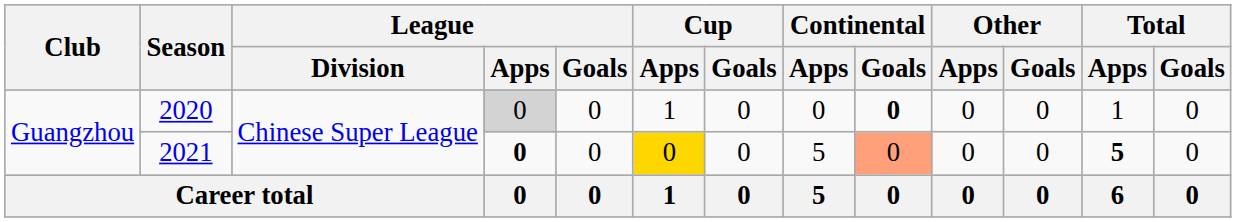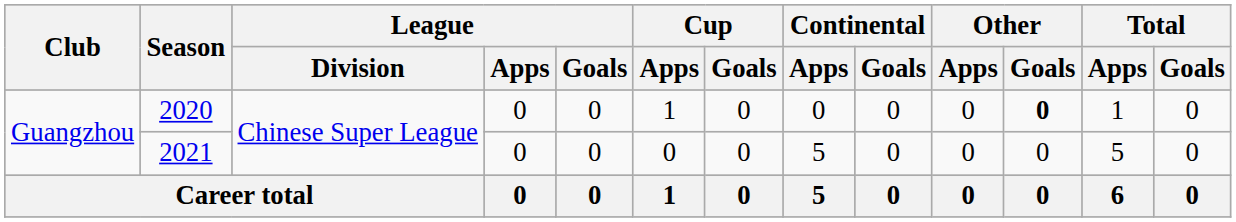2020 | League / Apps: lightgrey background -> no background
2020 | Continental / Goals: bold -> normal
2020 | Other / Goals: normal -> bold
2021 | League / Apps: bold -> normal
2021 | Cup / Apps: gold background -> no background
2021 | Continental / Goals: lightsalmon background -> no background
2021 | Total / Apps: bold -> normal
